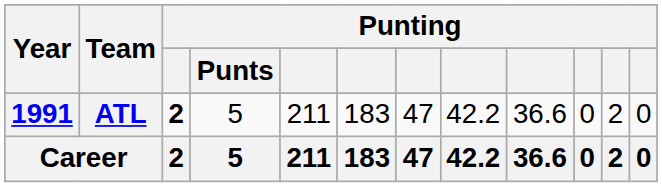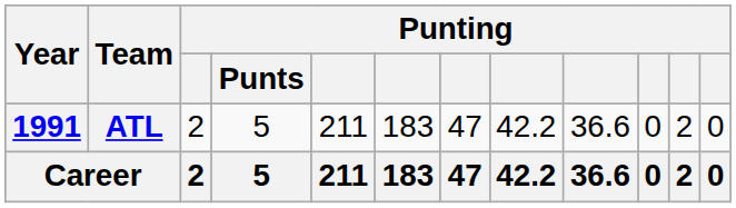ATL | column 3: bold -> normal
